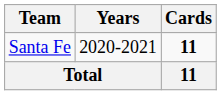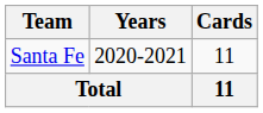Santa Fe | Cards: bold -> normal
